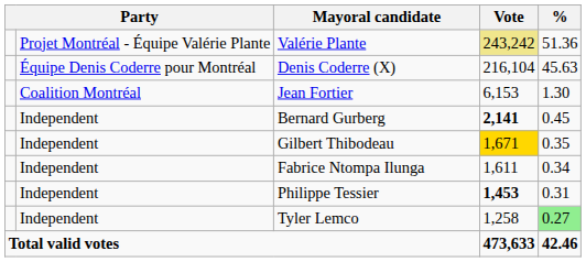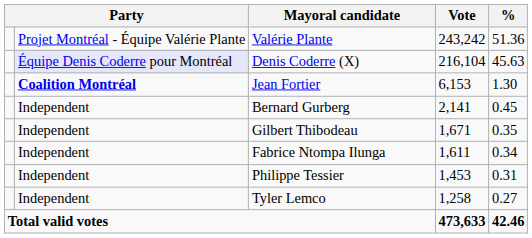Valérie Plante | Vote: khaki background -> no background
Denis Coderre (X) | column 2: no background -> lavender background
Jean Fortier | column 2: normal -> bold
Bernard Gurberg | Vote: bold -> normal
Gilbert Thibodeau | Vote: gold background -> no background
Philippe Tessier | Vote: bold -> normal
Tyler Lemco | %: lightgreen background -> no background
